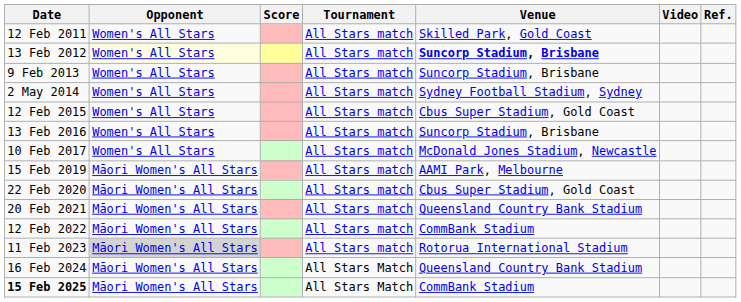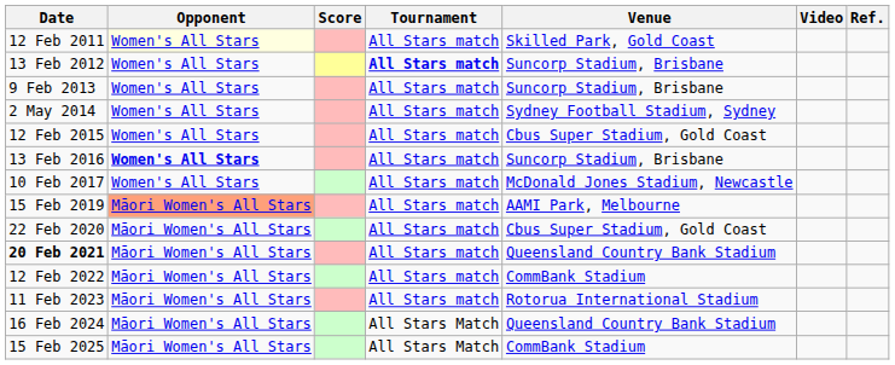row 2 | Opponent: no background -> lightyellow background
row 3 | Opponent: lightyellow background -> no background
row 3 | Tournament: normal -> bold
row 3 | Venue: bold -> normal
row 7 | Opponent: normal -> bold
row 9 | Opponent: no background -> lightsalmon background
row 11 | Date: normal -> bold
row 13 | Opponent: lightgrey background -> no background
row 15 | Date: bold -> normal
